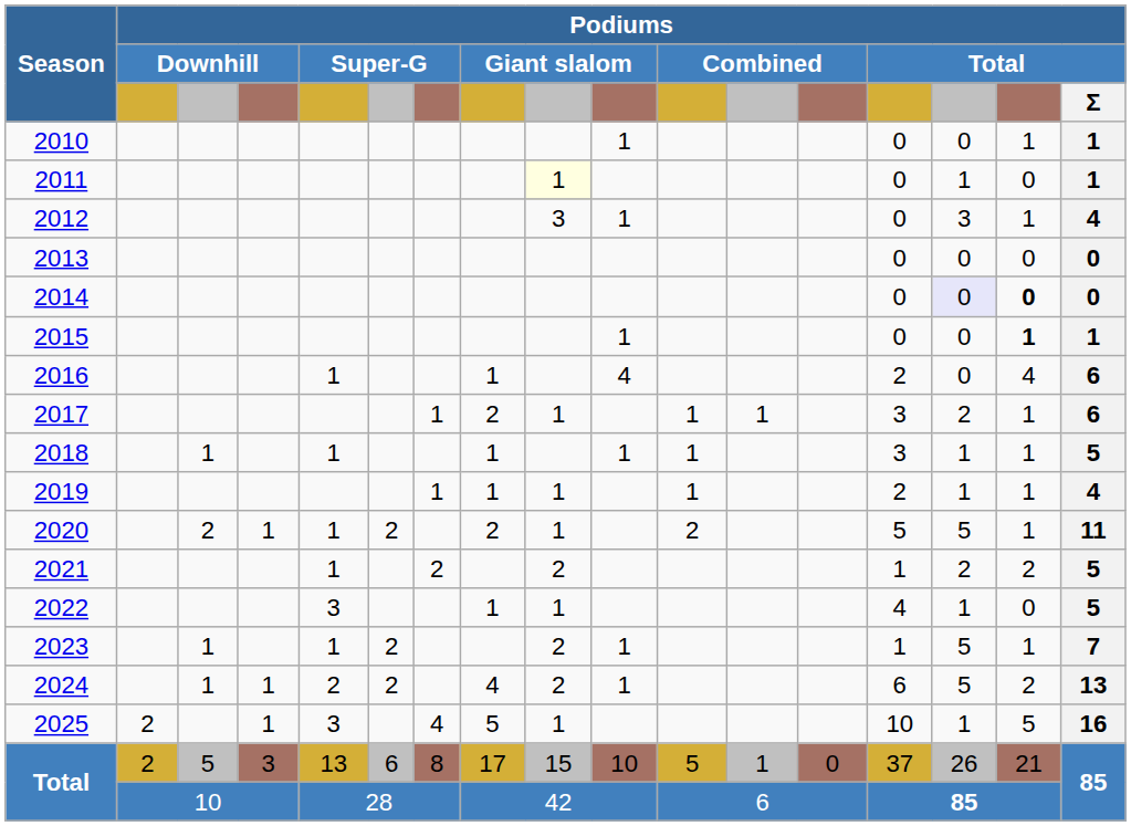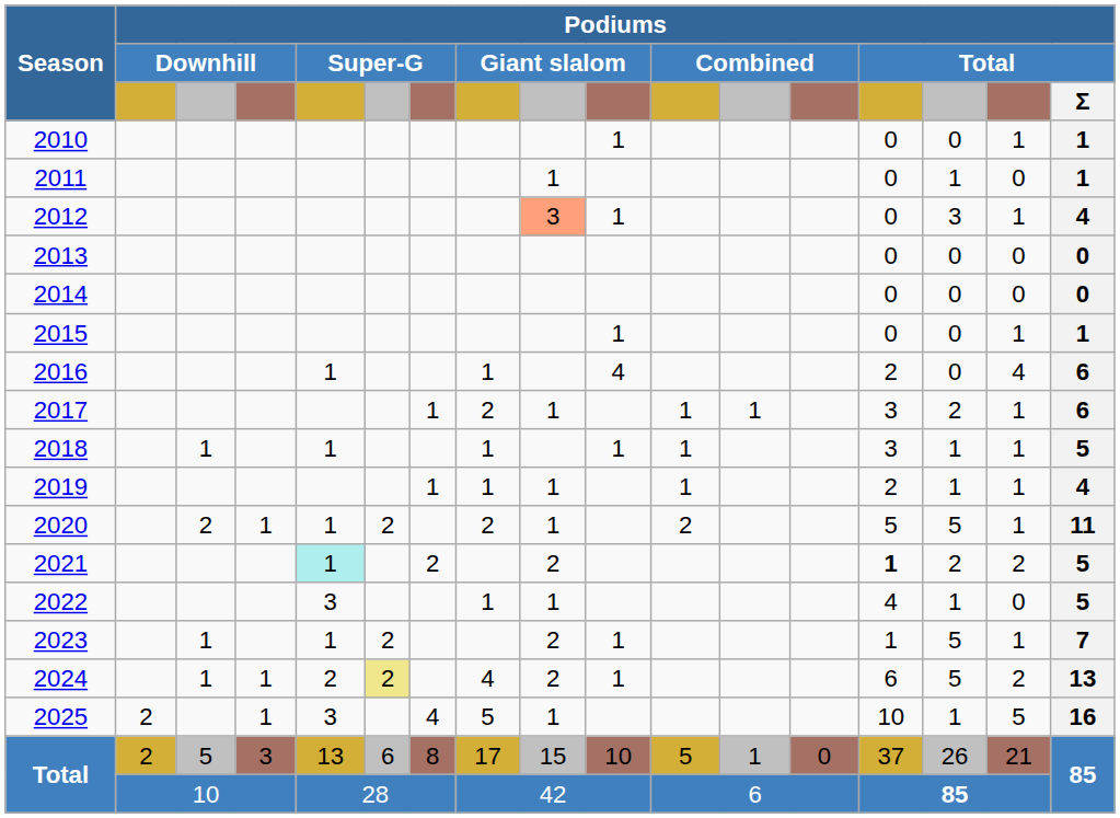2011 | column 9: lightyellow background -> no background
2012 | column 9: no background -> lightsalmon background
2014 | column 15: lavender background -> no background
2014 | column 16: bold -> normal
2015 | column 16: bold -> normal
2021 | column 5: no background -> paleturquoise background
2021 | column 14: normal -> bold
2024 | column 6: no background -> khaki background
